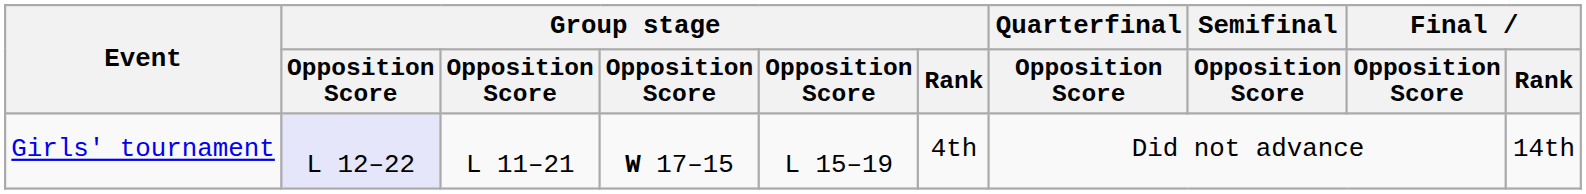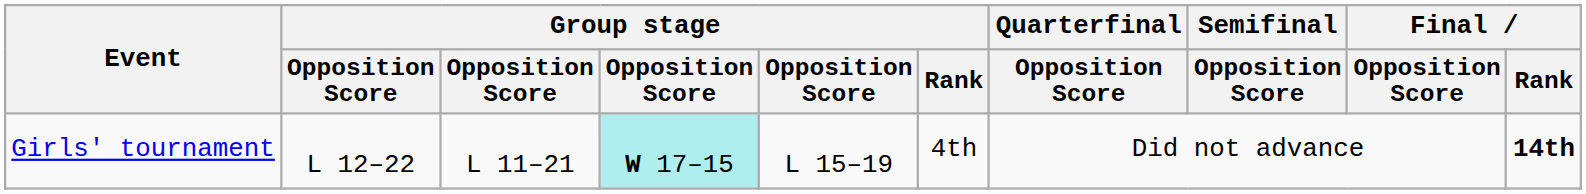Girls' tournament | column 2: lavender background -> no background
Girls' tournament | column 4: no background -> paleturquoise background
Girls' tournament | Final / Rank: normal -> bold
